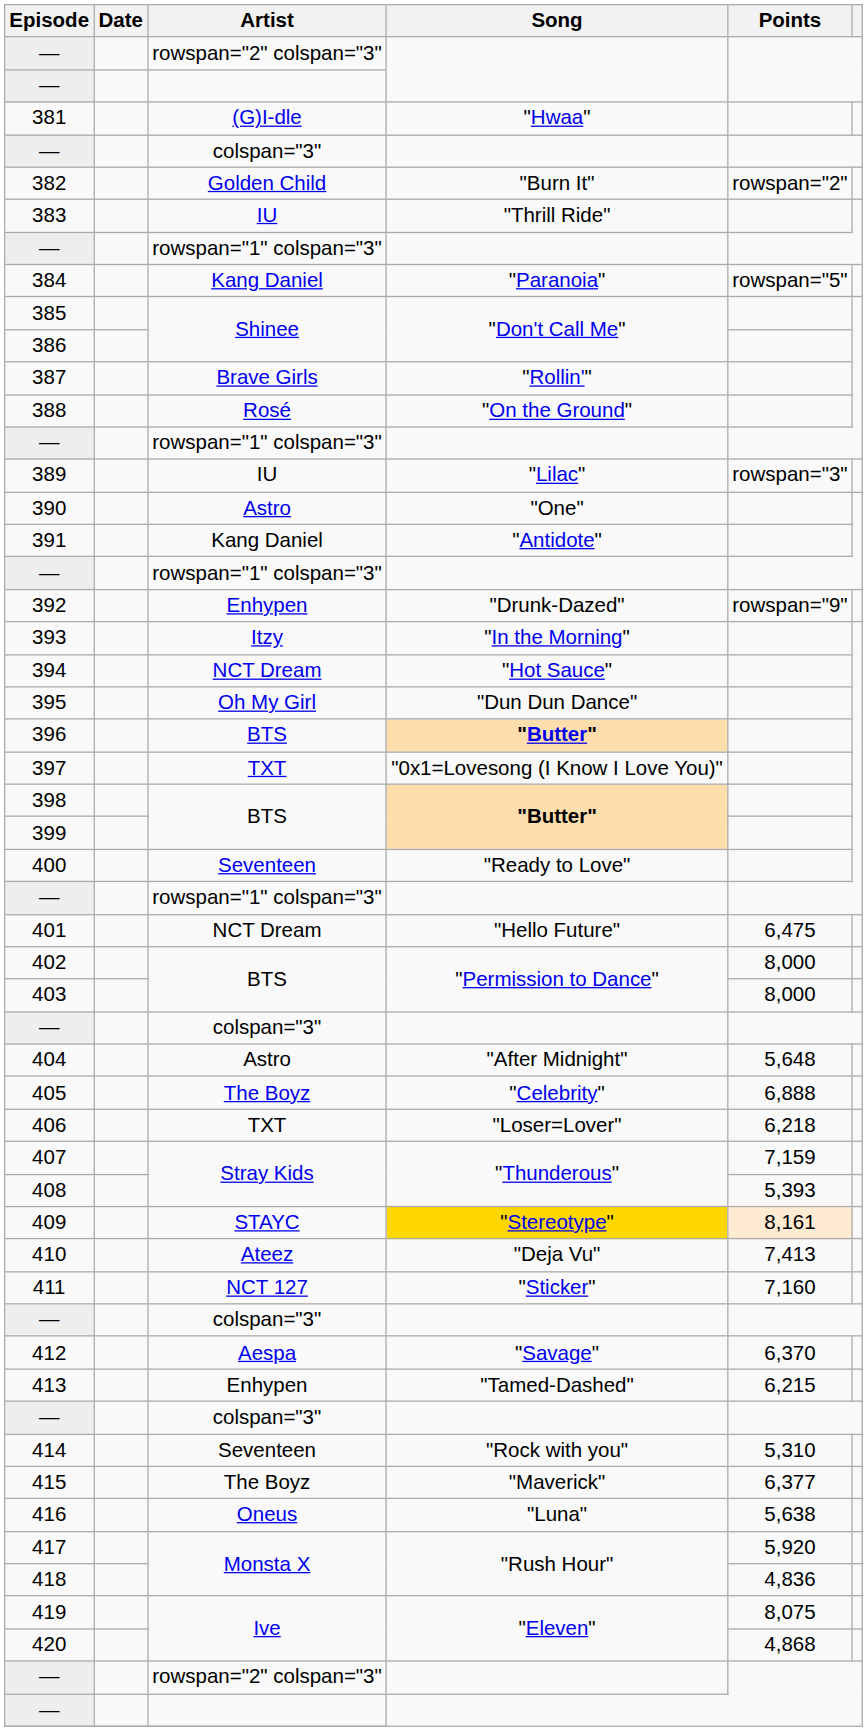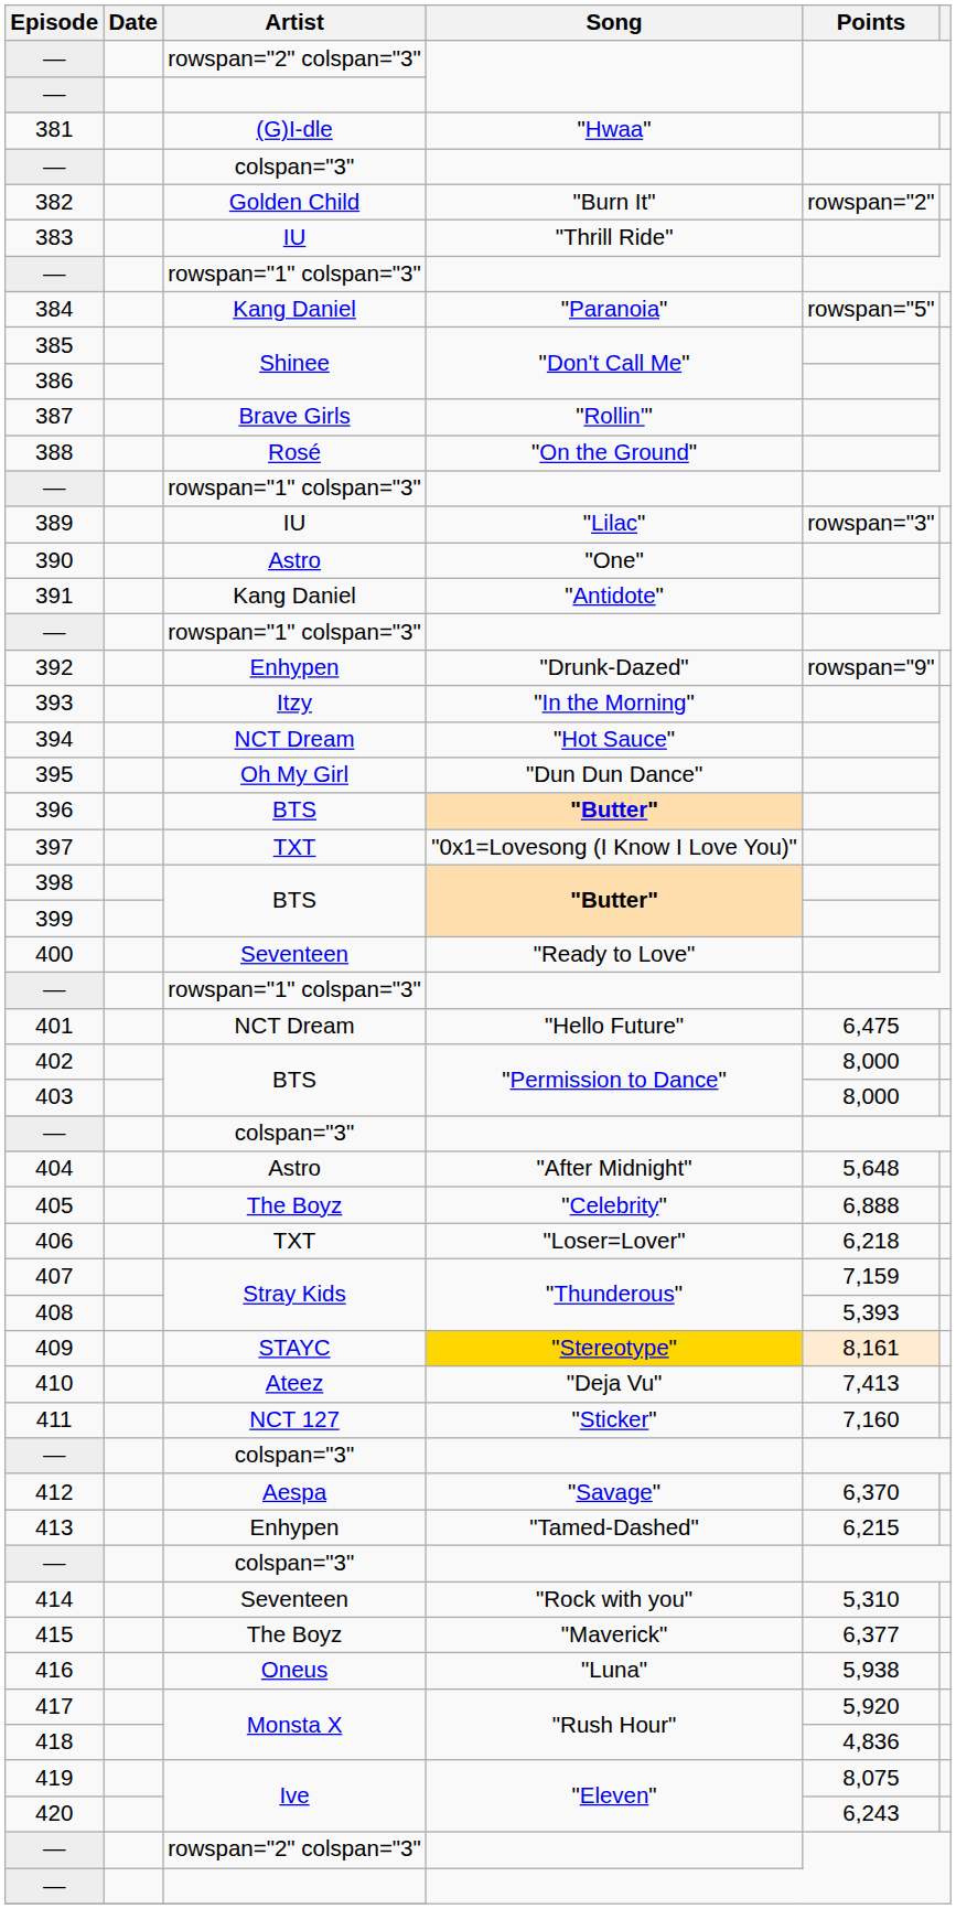416 | Points: 5,638 -> 5,938
420 | Points: 4,868 -> 6,243
